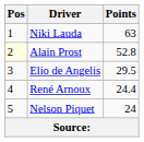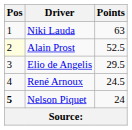Alain Prost | Points: 52.8 -> 52.5
René Arnoux | Points: 24.4 -> 24.5
Nelson Piquet | Pos: normal -> bold
